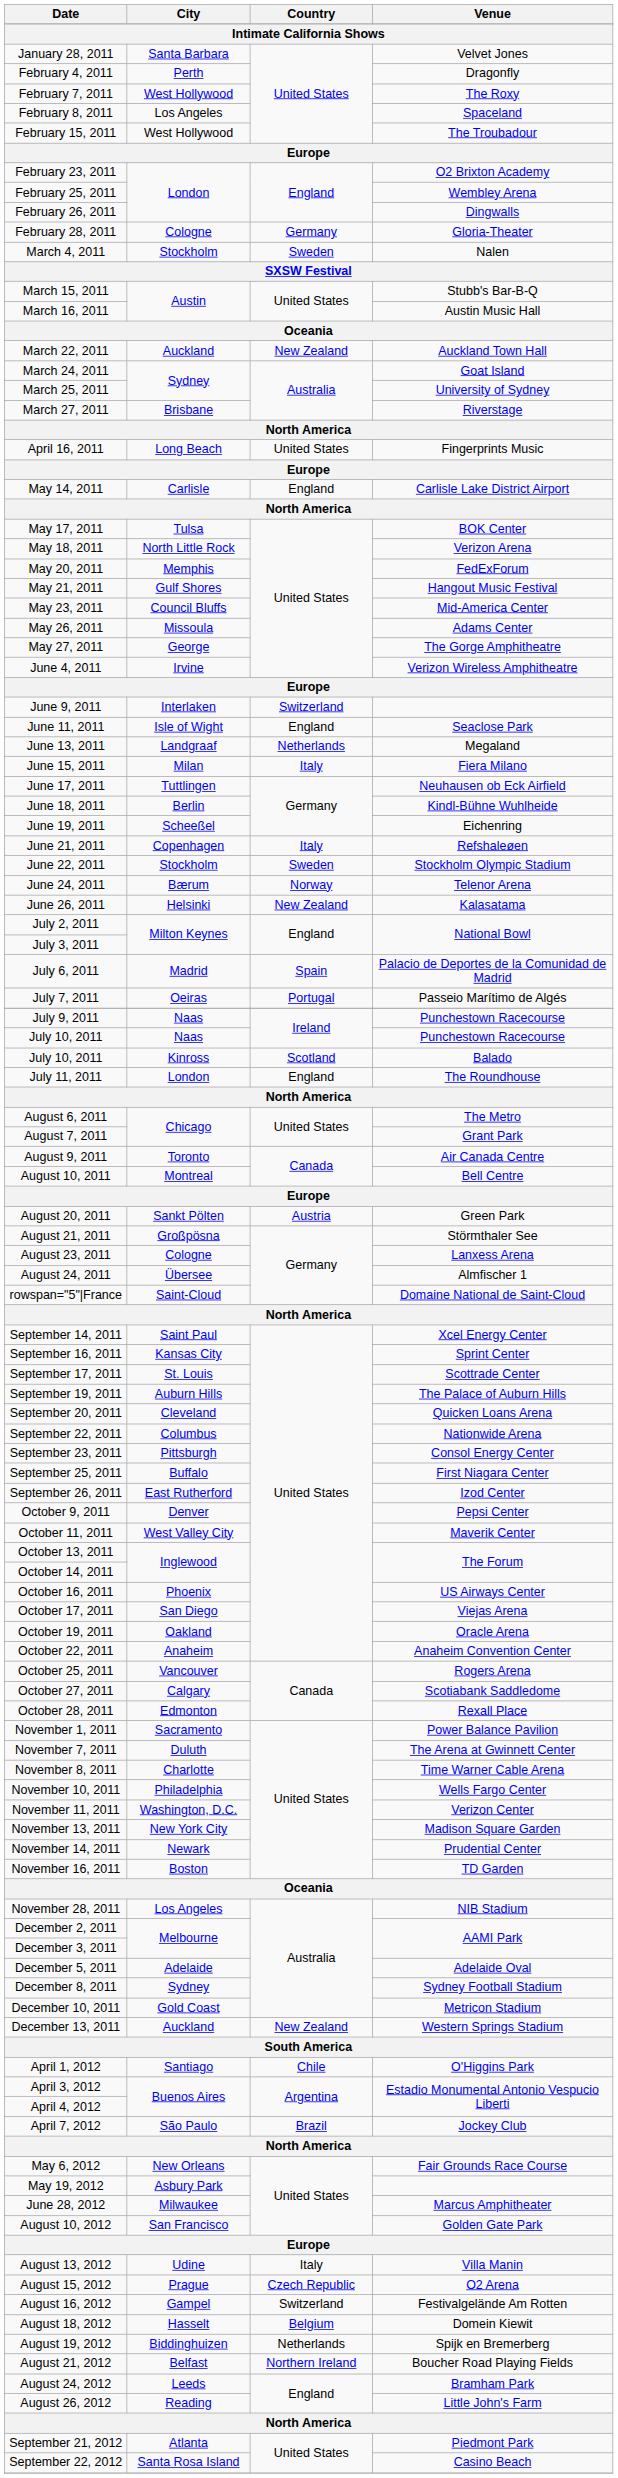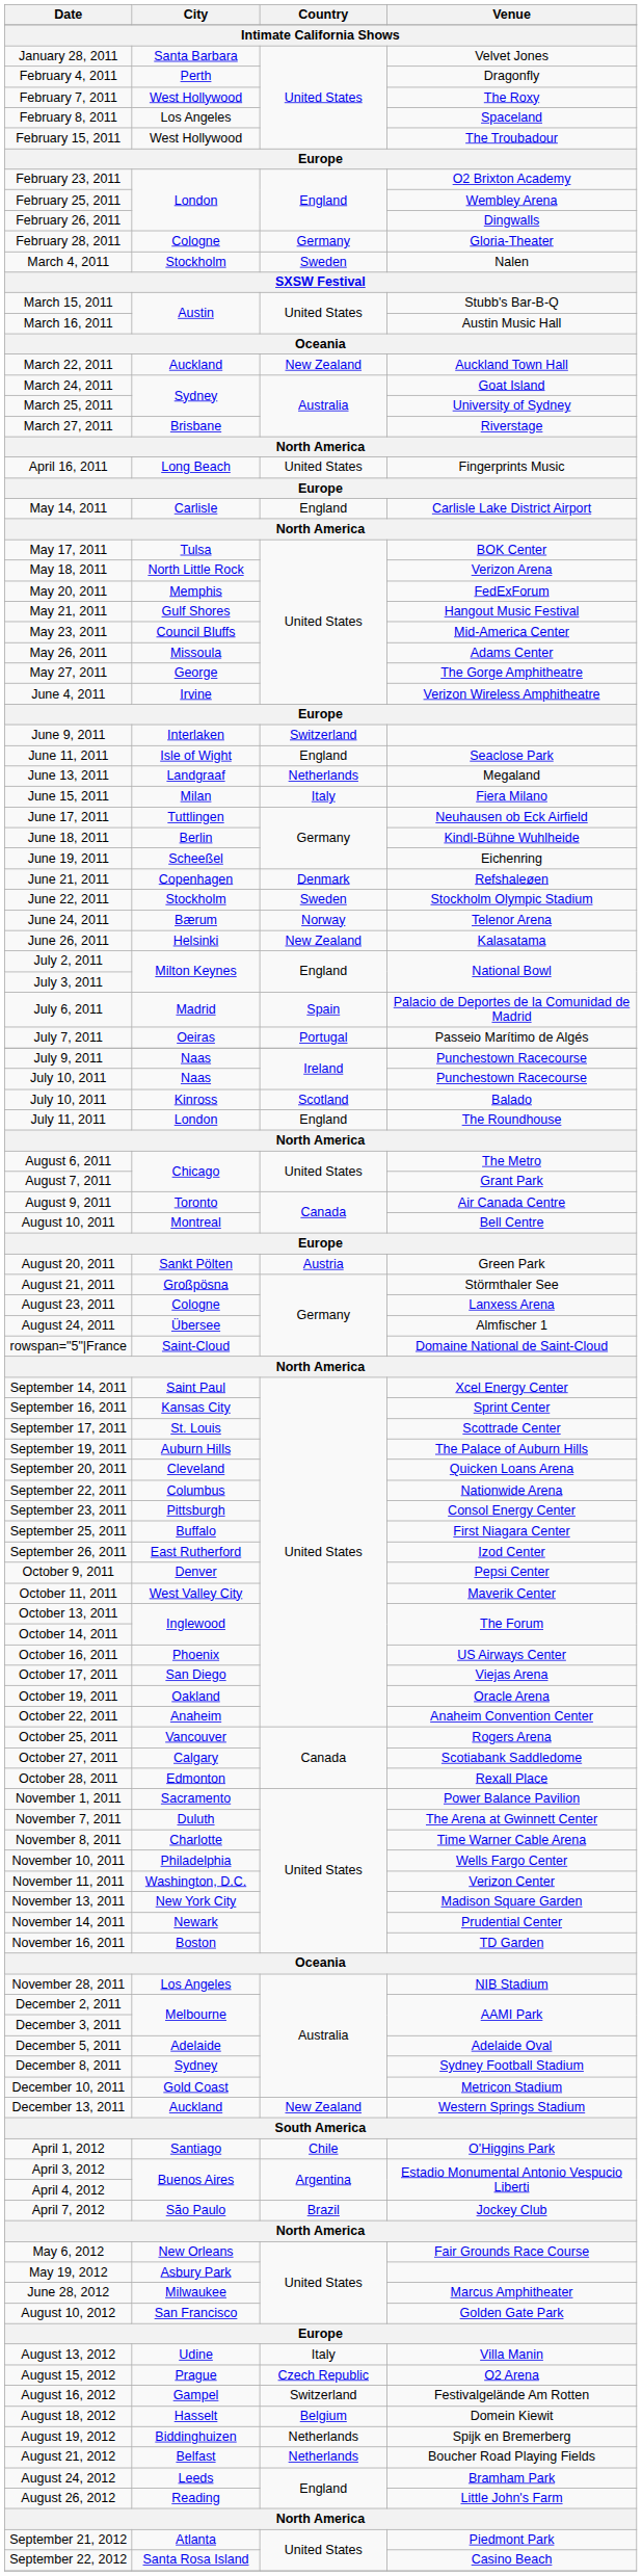June 21, 2011 | Country: Italy -> Denmark
August 21, 2012 | Country: Northern Ireland -> Netherlands
